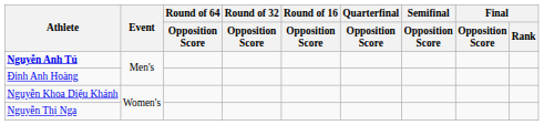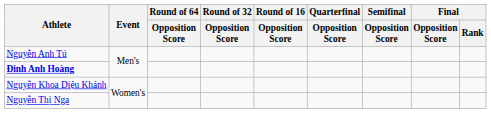Nguyễn Anh Tú | Athlete: bold -> normal
Đinh Anh Hoàng | Athlete: normal -> bold
